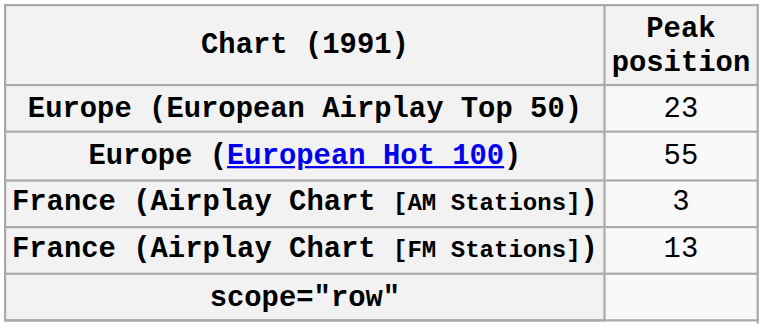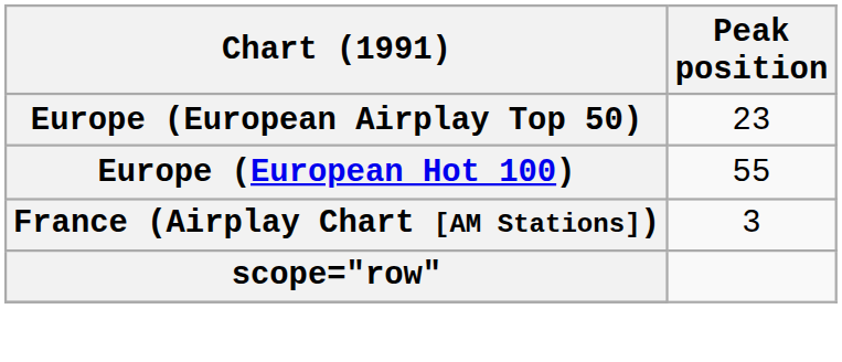- row: France (Airplay Chart [FM Stations]) | 13
